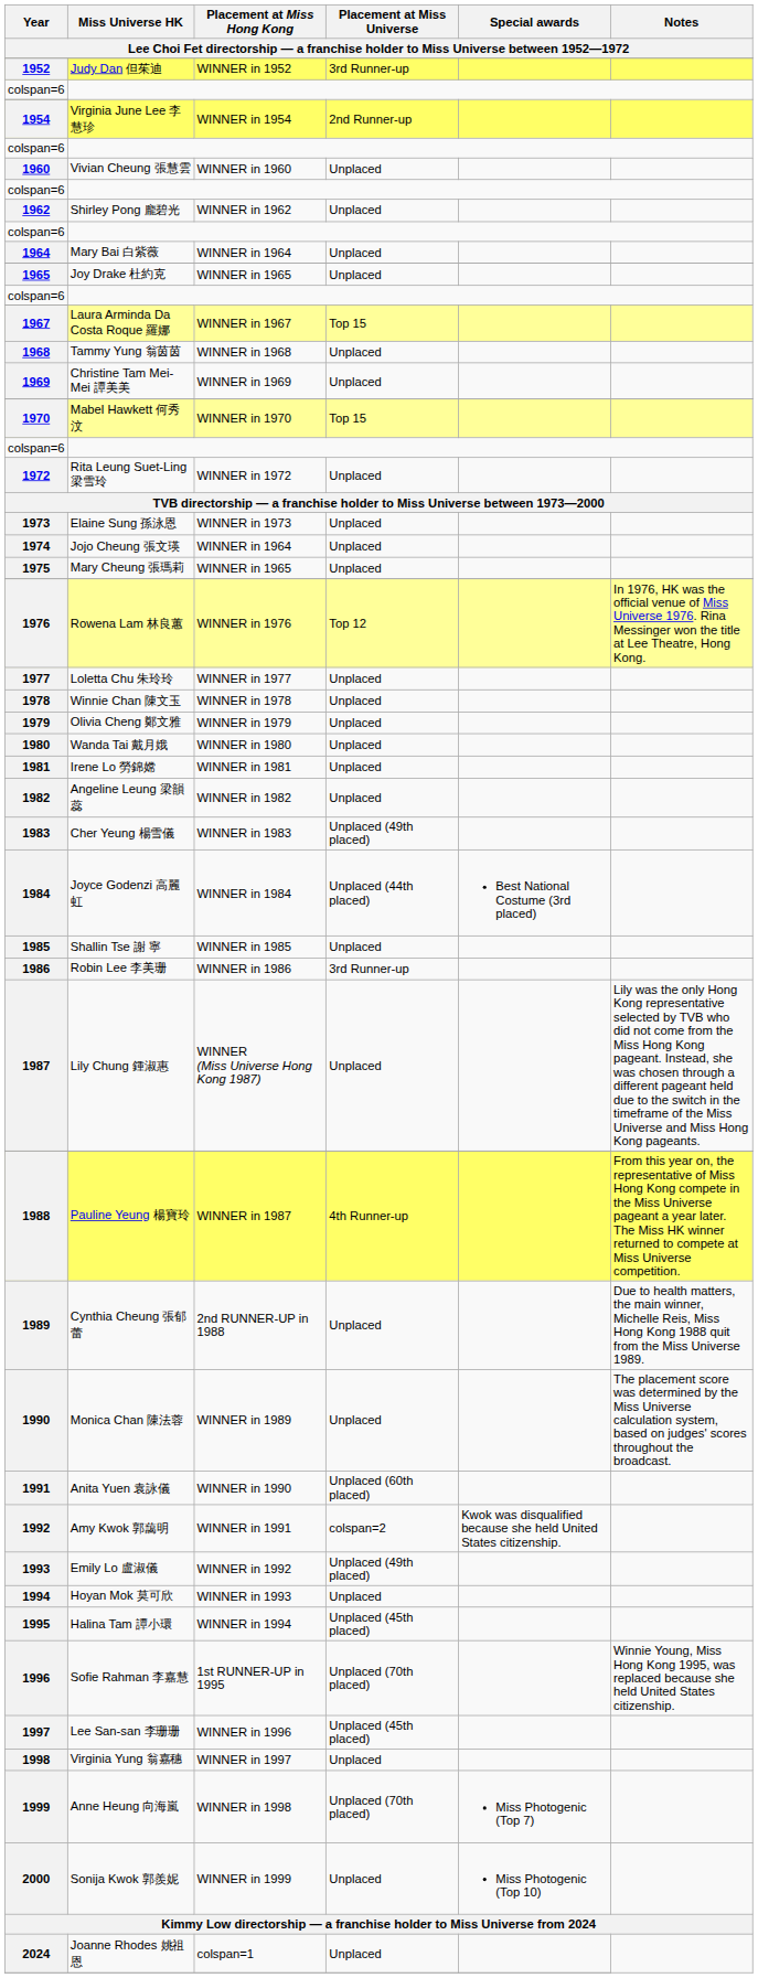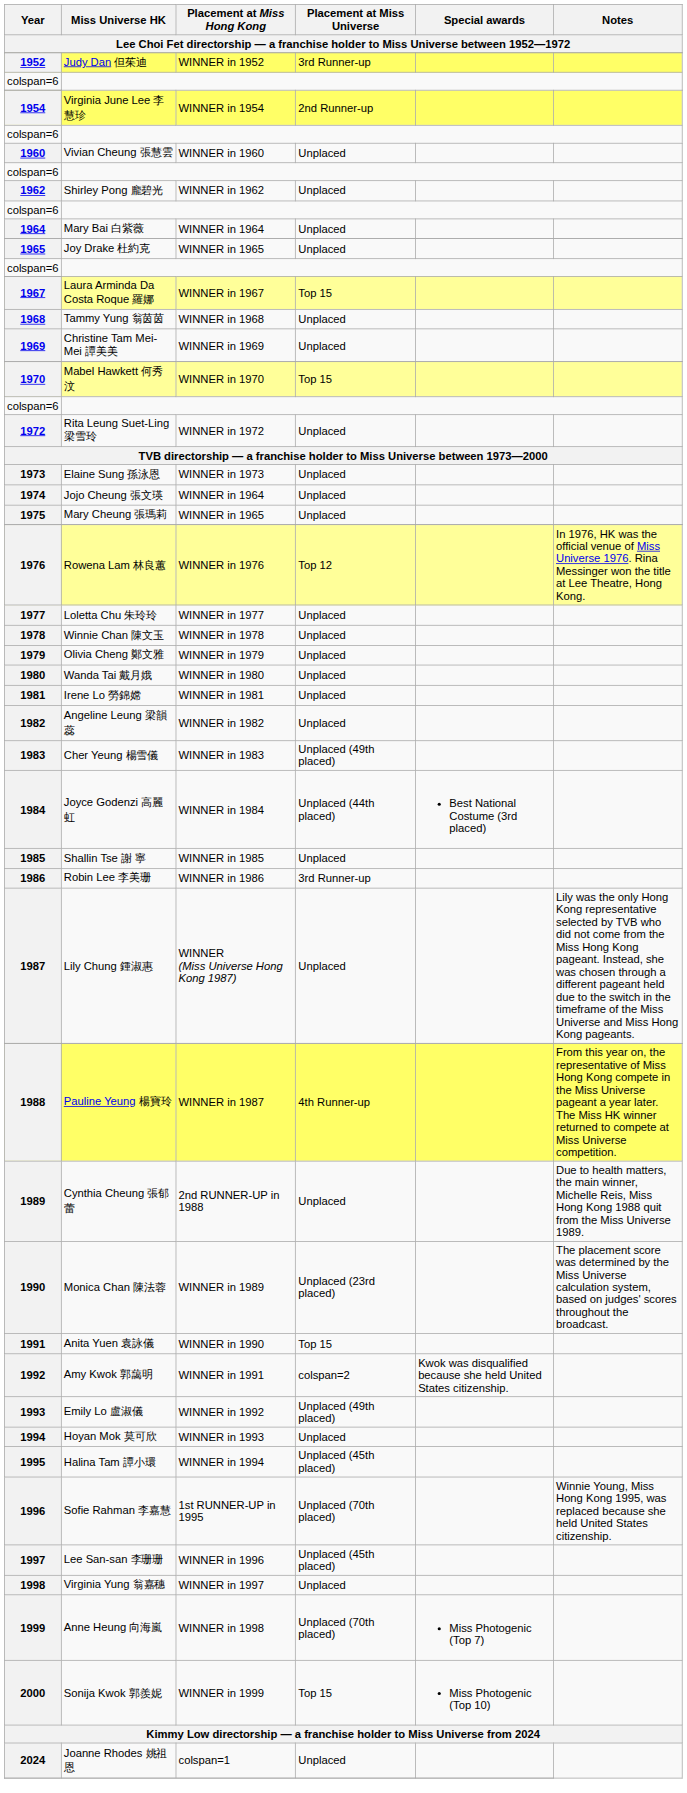1990 | Placement at Miss Universe: Unplaced -> Unplaced (23rd placed)
1991 | Placement at Miss Universe: Unplaced (60th placed) -> Top 15
2000 | Placement at Miss Universe: Unplaced -> Top 15
